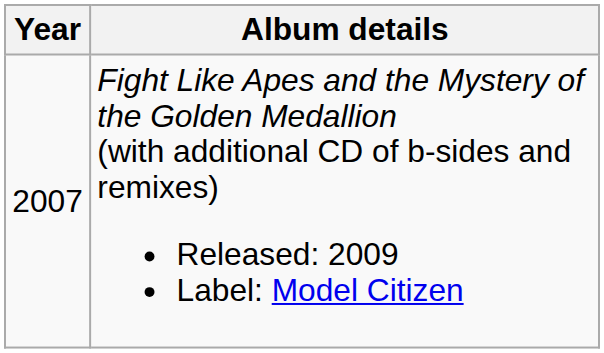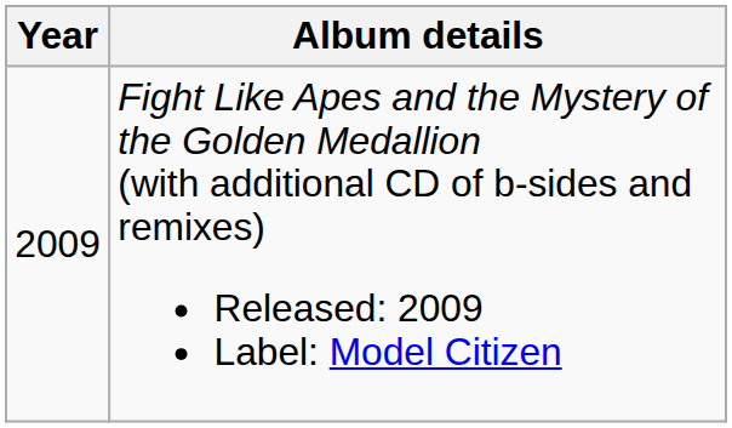row 2 | Year: 2007 -> 2009
